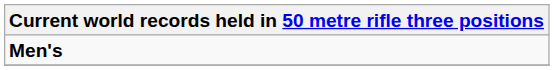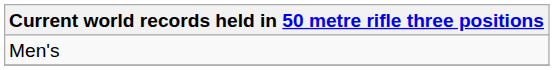Men's | column 1: bold -> normal
